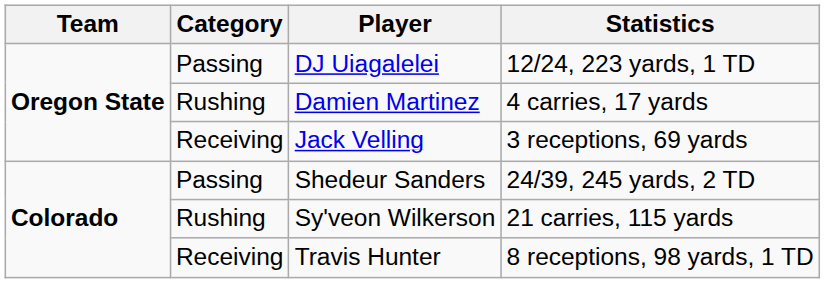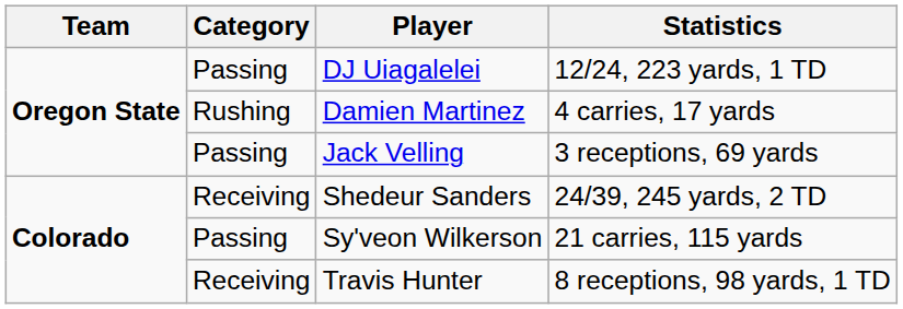Jack Velling | Category: Receiving -> Passing
Shedeur Sanders | Category: Passing -> Receiving
Sy'veon Wilkerson | Category: Rushing -> Passing
